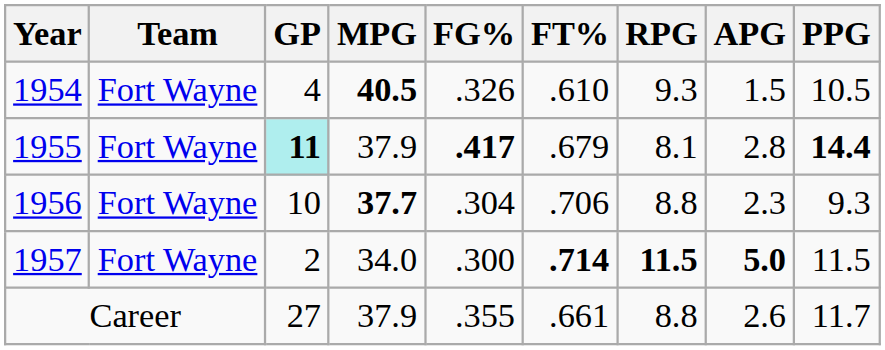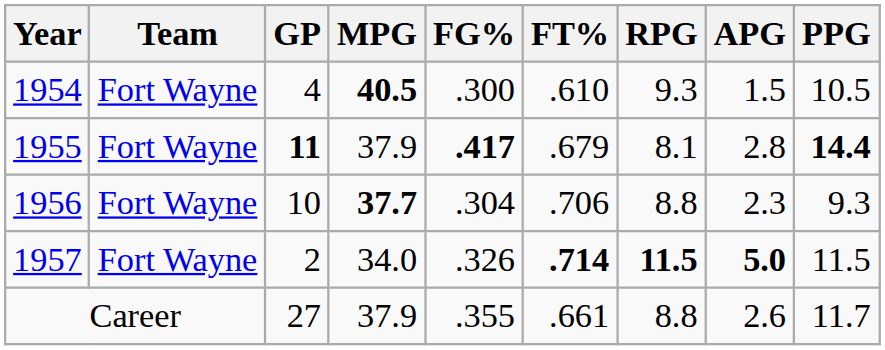1954 | FG%: .326 -> .300
1955 | GP: paleturquoise background -> no background
1957 | FG%: .300 -> .326
